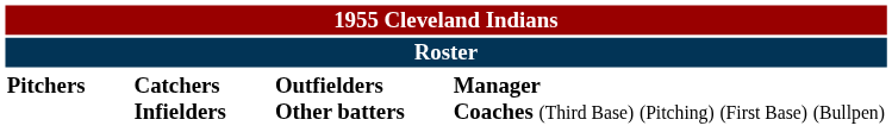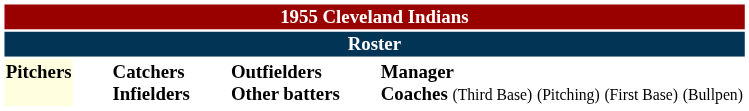Pitchers | column 1: no background -> lightyellow background
